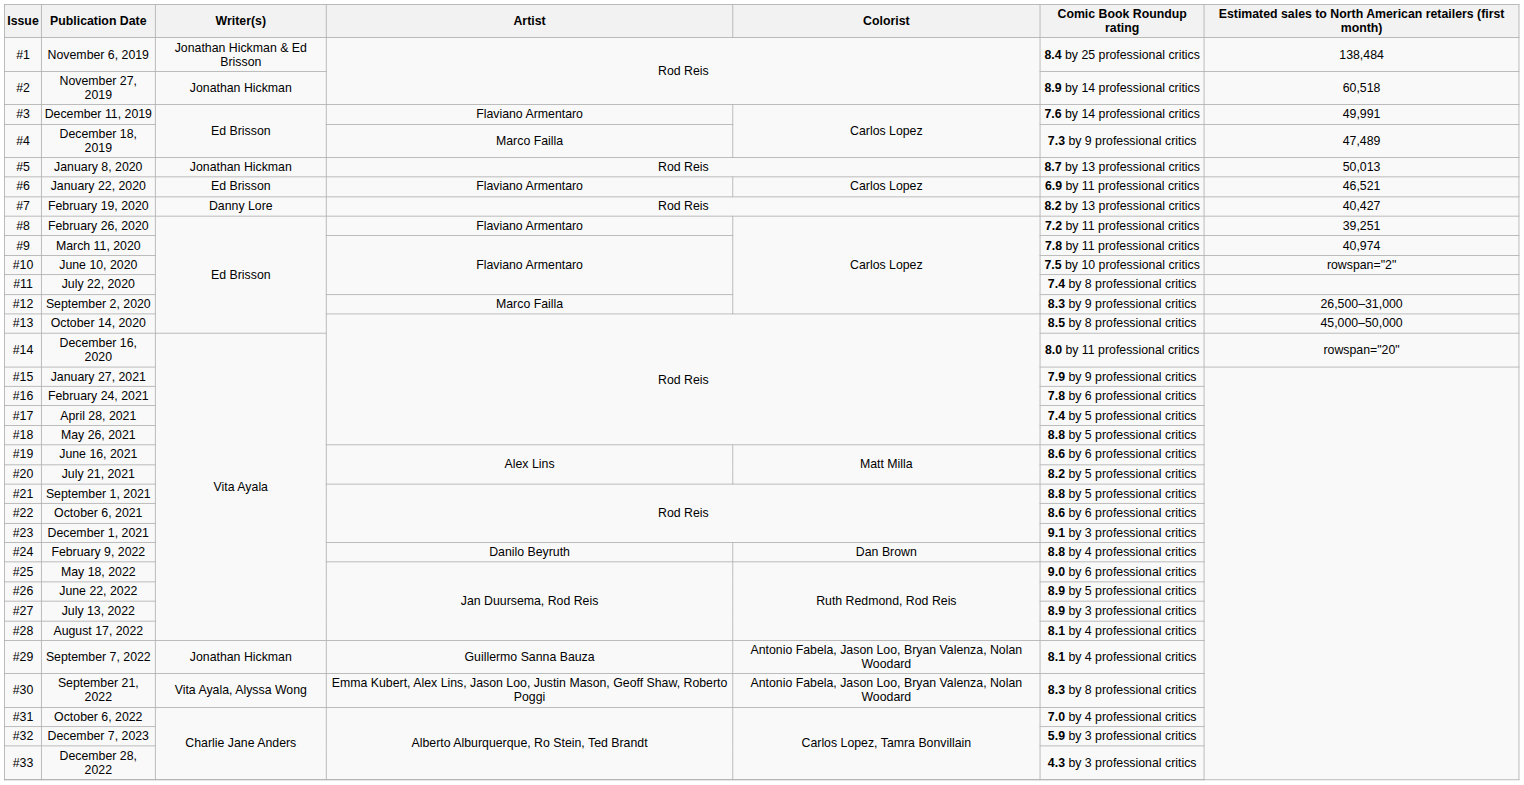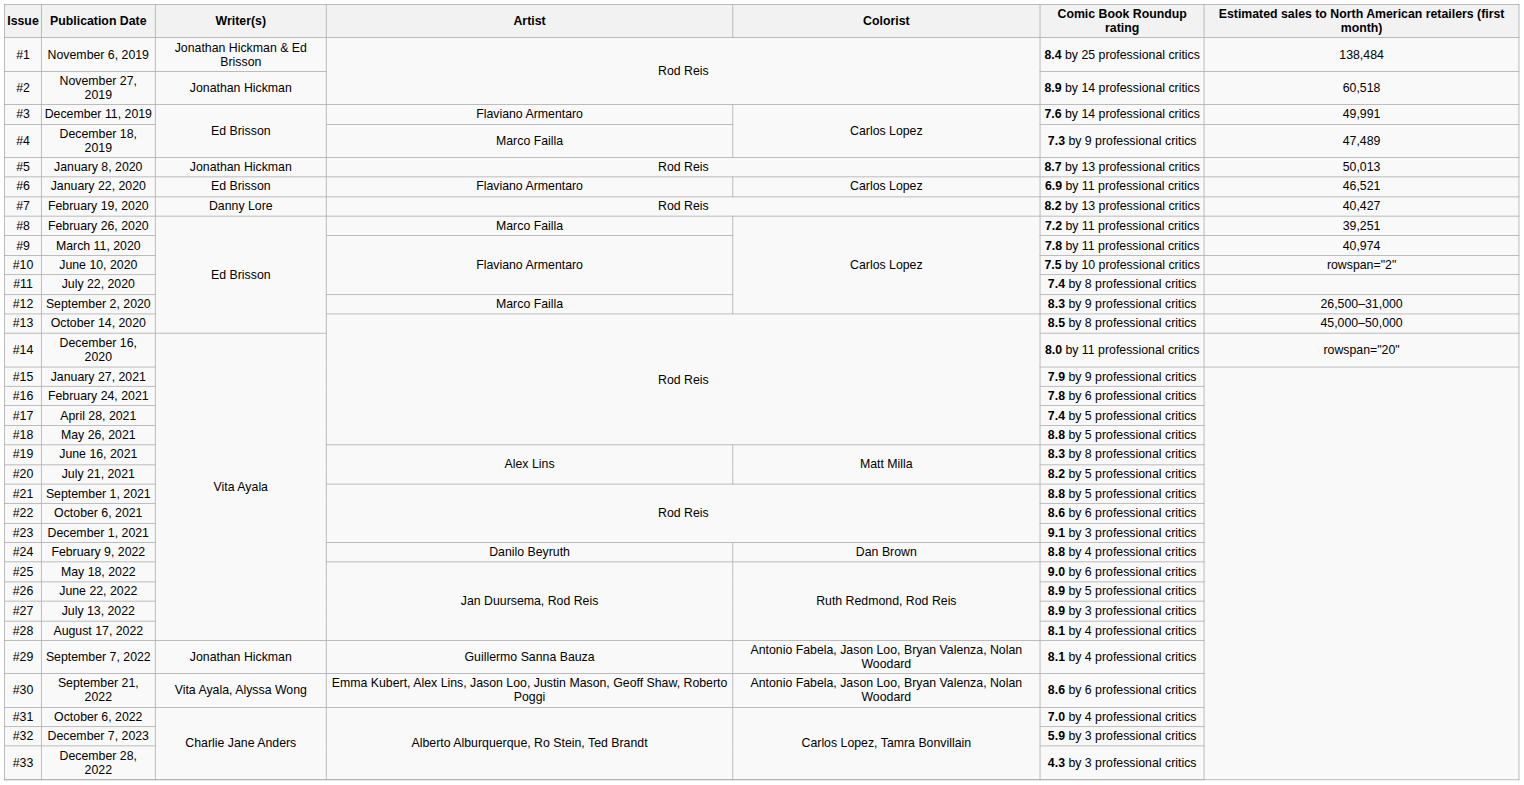February 26, 2020 | Artist: Flaviano Armentaro -> Marco Failla
June 16, 2021 | Comic Book Roundup rating: 8.6 by 6 professional critics -> 8.3 by 8 professional critics
September 21, 2022 | Comic Book Roundup rating: 8.3 by 8 professional critics -> 8.6 by 6 professional critics
